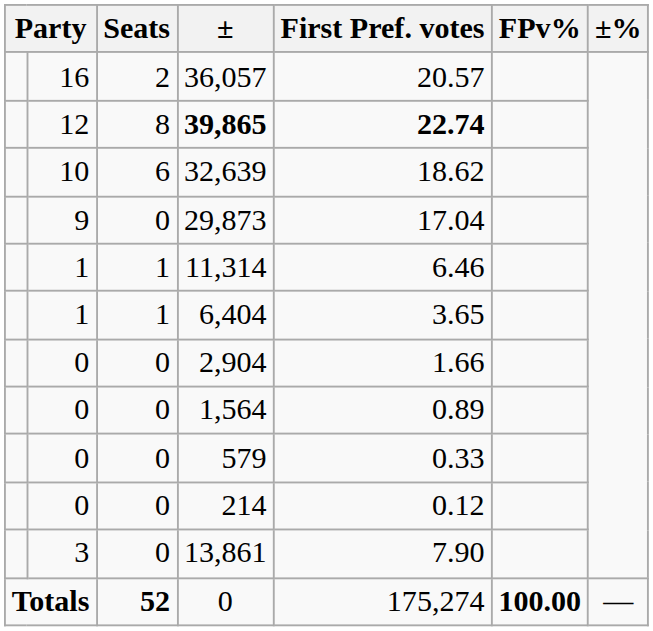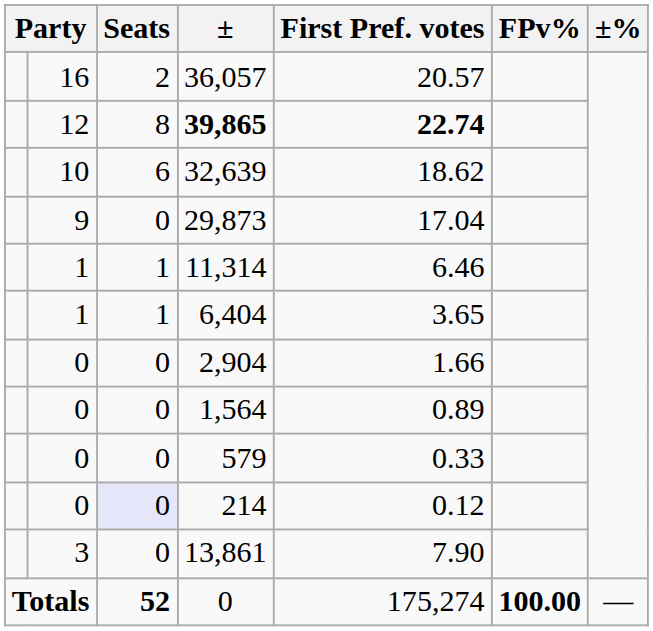214 | Seats: no background -> lavender background
